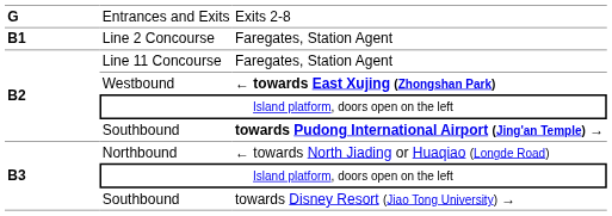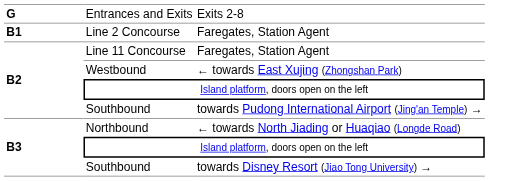Westbound | column 3: bold -> normal
B2 / Southbound | column 3: bold -> normal
